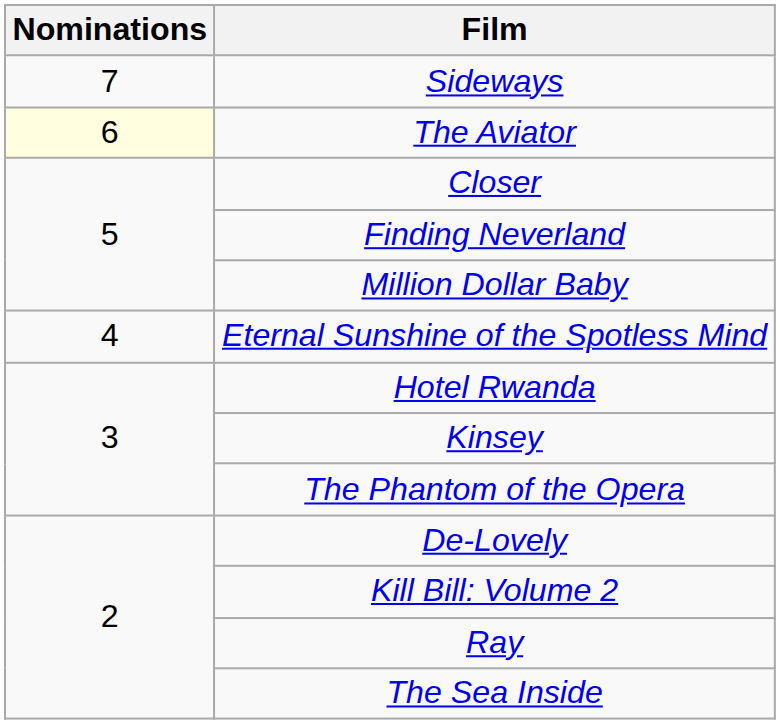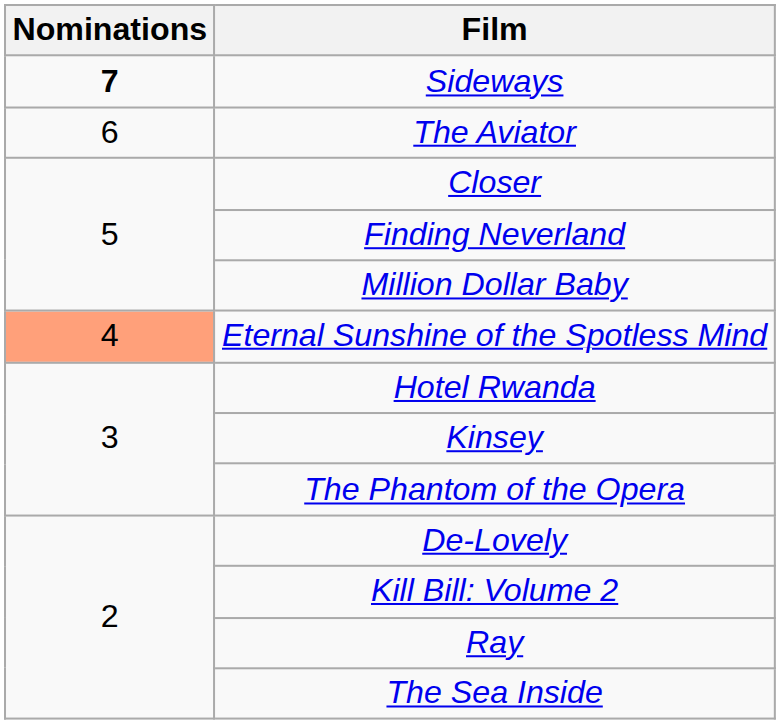Sideways | Nominations: normal -> bold
The Aviator | Nominations: lightyellow background -> no background
Eternal Sunshine of the Spotless Mind | Nominations: no background -> lightsalmon background
